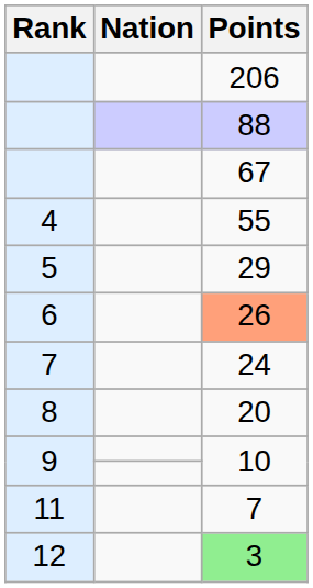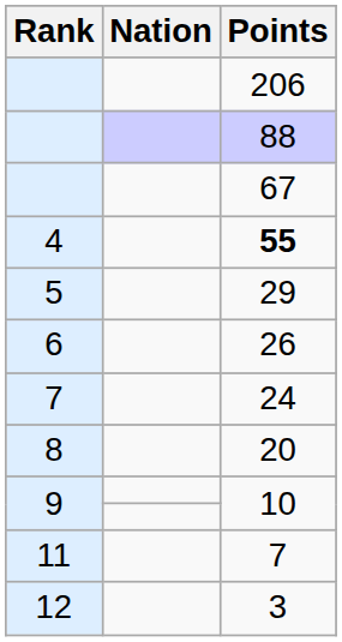55 | Points: normal -> bold
26 | Points: lightsalmon background -> no background
3 | Points: lightgreen background -> no background
